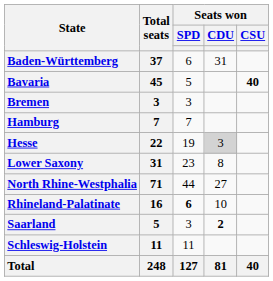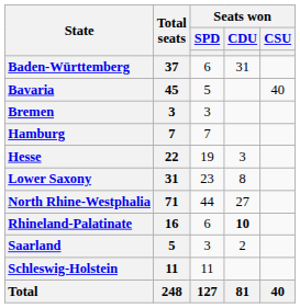Bavaria | Seats won / CSU: bold -> normal
Hesse | Seats won / CDU: lightgrey background -> no background
Rhineland-Palatinate | Seats won / SPD: bold -> normal
Rhineland-Palatinate | Seats won / CDU: normal -> bold
Saarland | Seats won / CDU: bold -> normal
